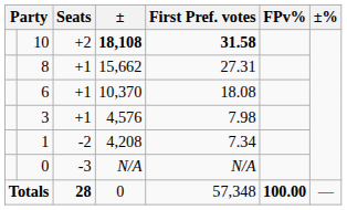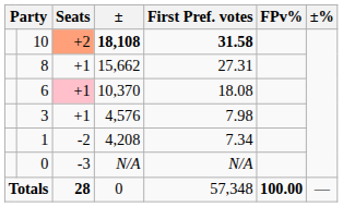10 | Seats: no background -> lightsalmon background
6 | Seats: no background -> pink background
